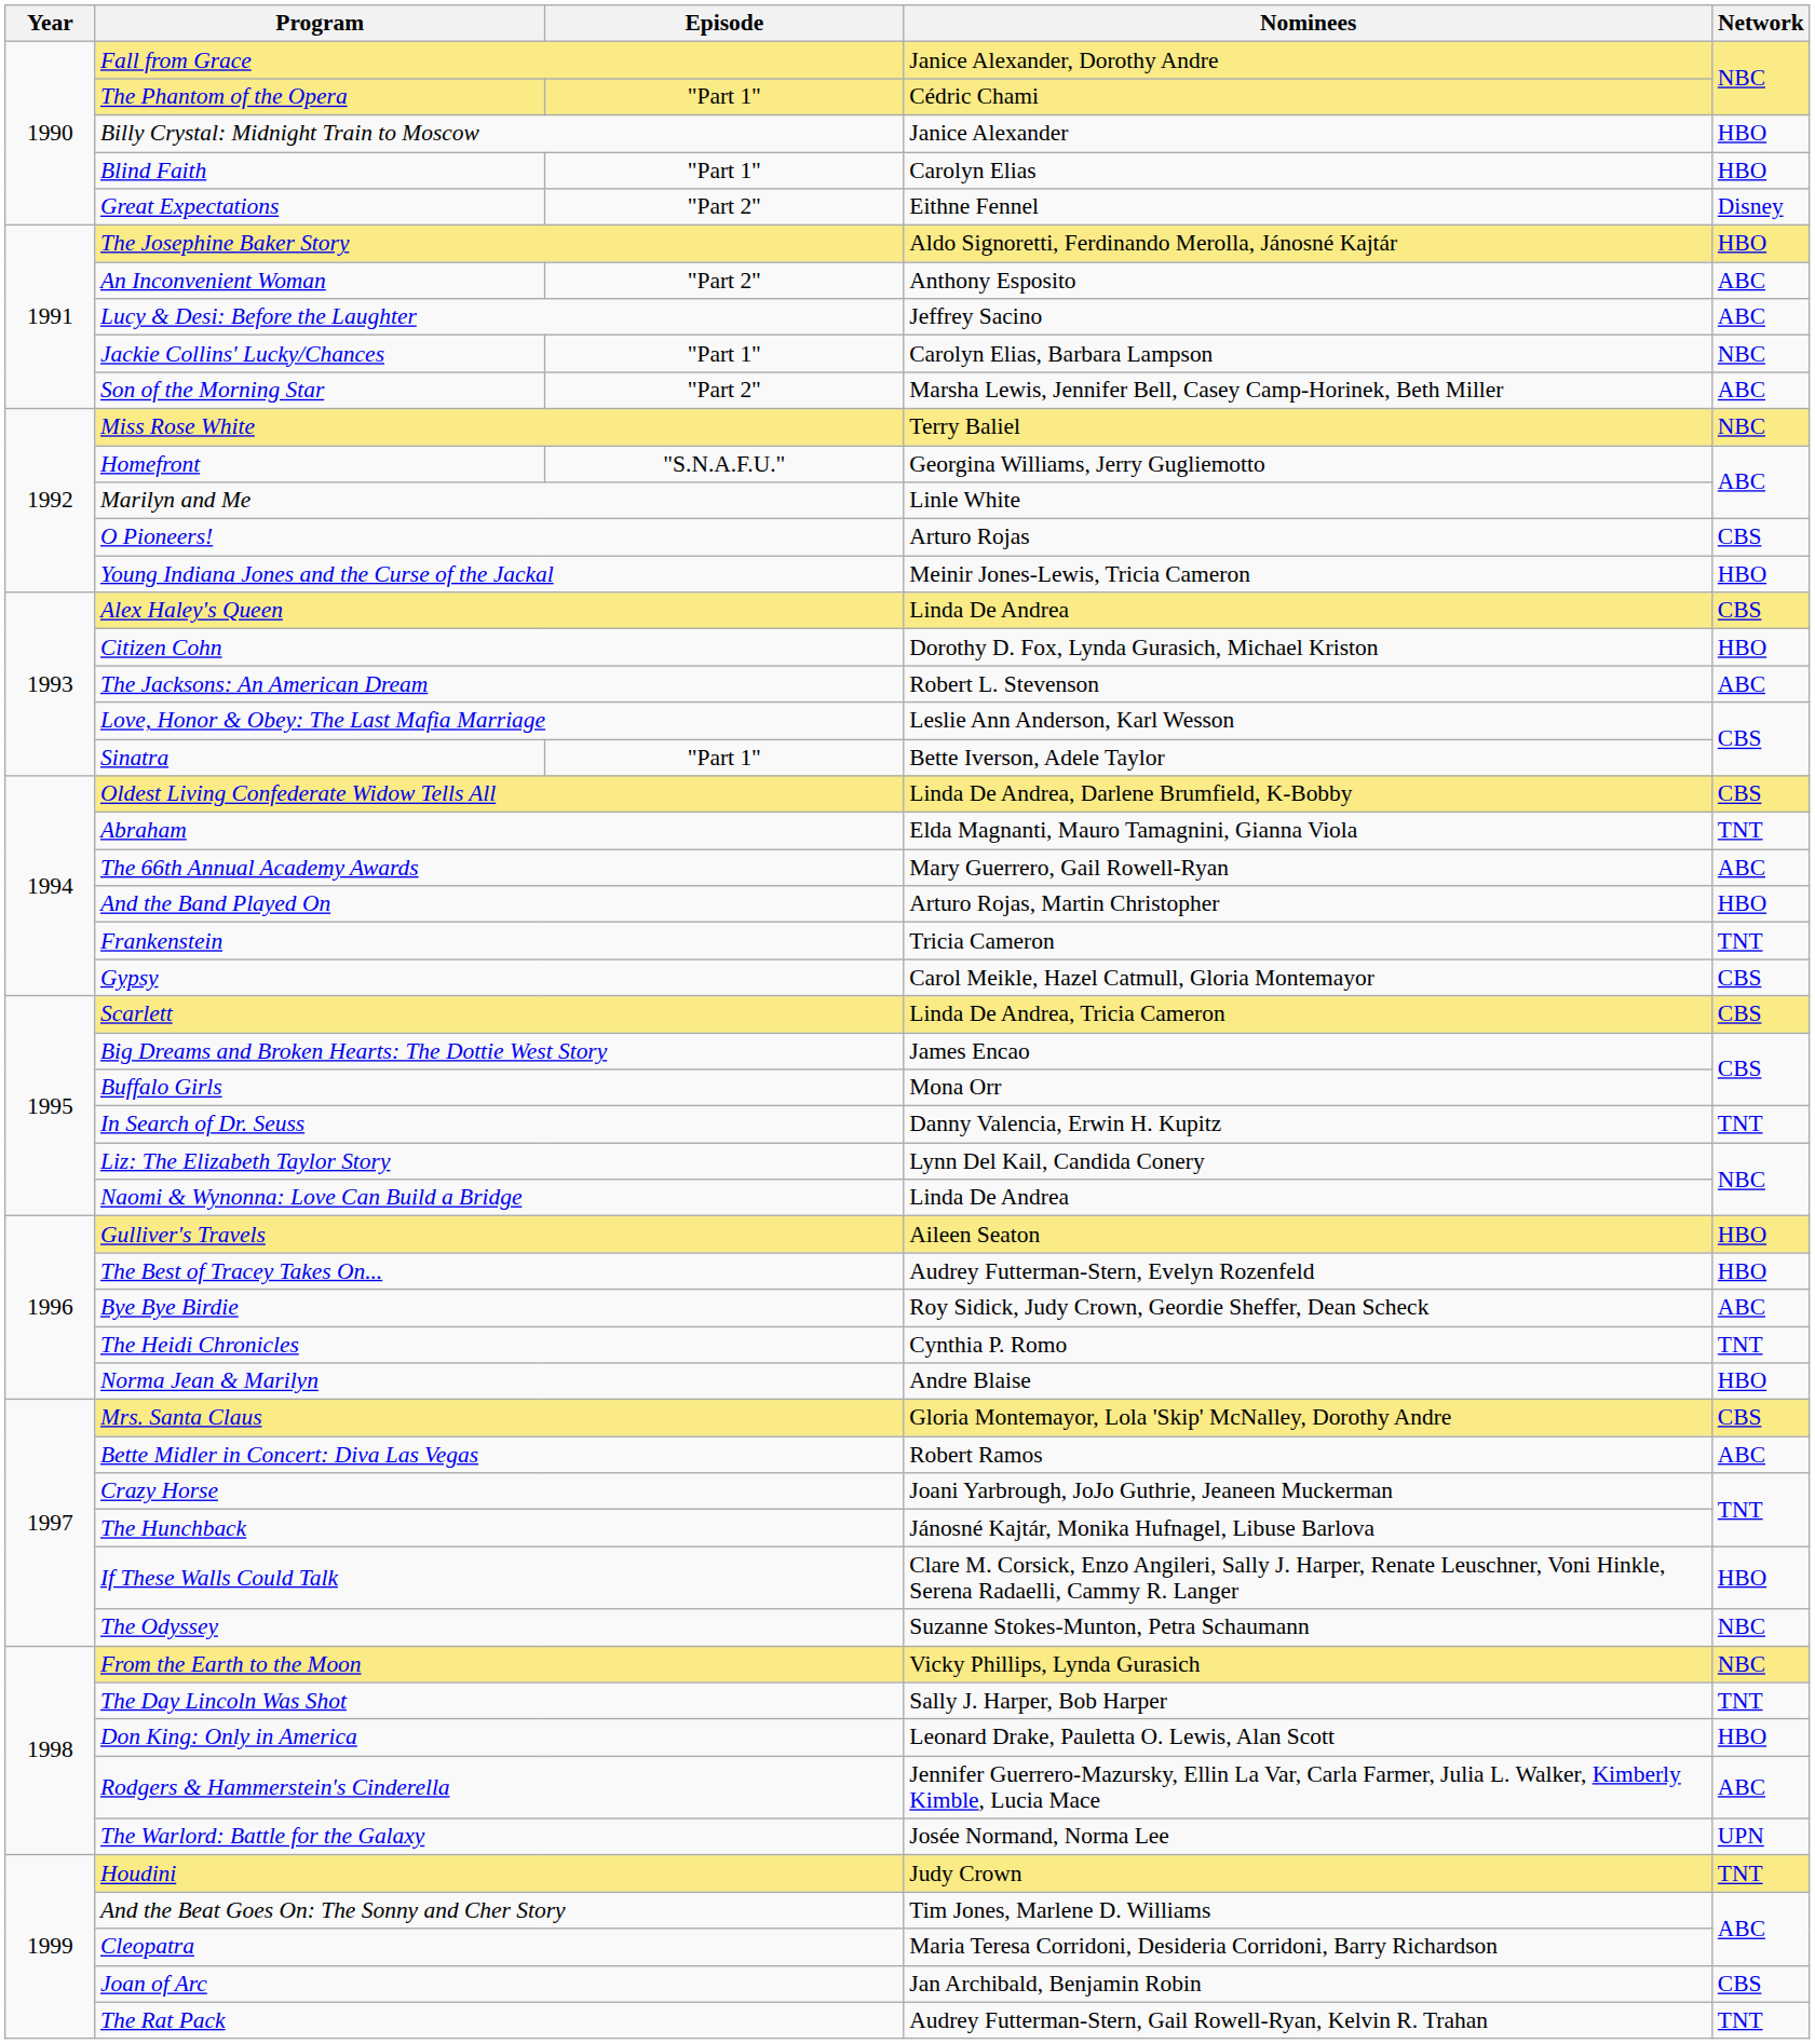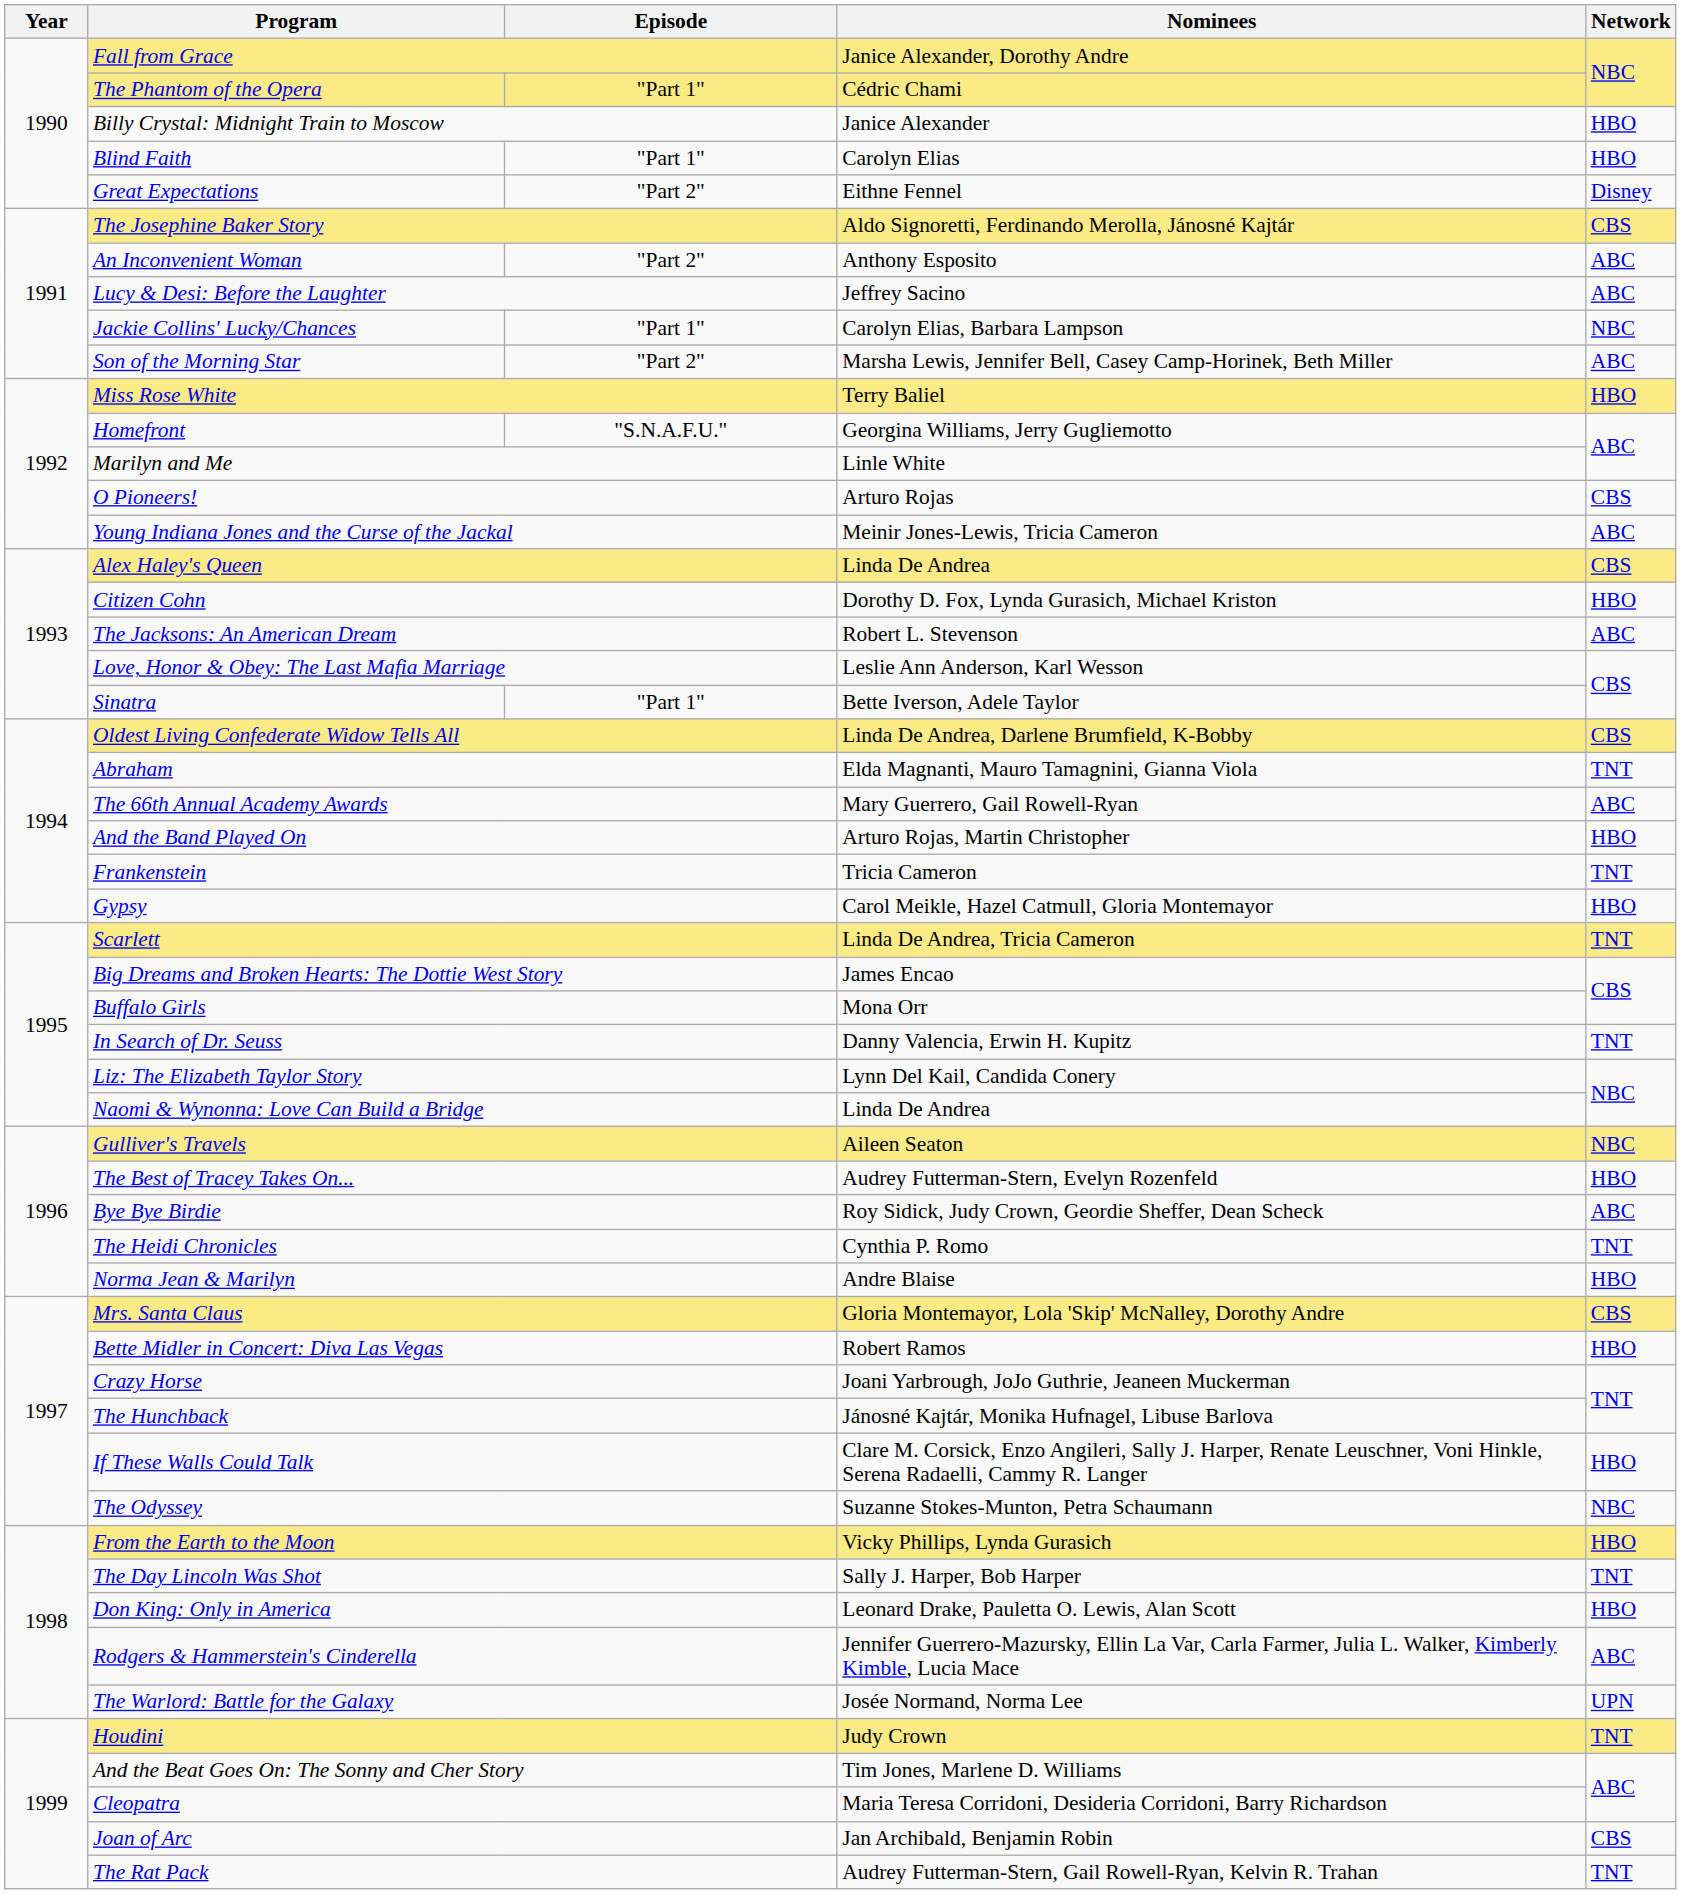The Josephine Baker Story | Network: HBO -> CBS
Miss Rose White | Network: NBC -> HBO
Young Indiana Jones and the Curse of the Jackal | Network: HBO -> ABC
Gypsy | Network: CBS -> HBO
Scarlett | Network: CBS -> TNT
Gulliver's Travels | Network: HBO -> NBC
Bette Midler in Concert: Diva Las Vegas | Network: ABC -> HBO
From the Earth to the Moon | Network: NBC -> HBO
